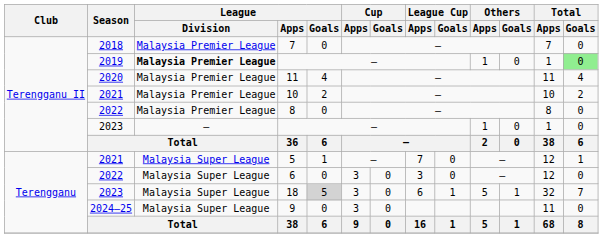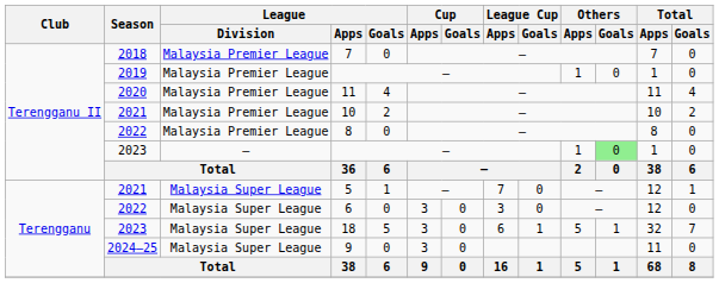2019 / – | League / Division: bold -> normal
2019 / – | Total / Goals: lightgreen background -> no background
2023 / – | Others / Goals: no background -> lightgreen background
18 | League / Goals: lightgrey background -> no background
